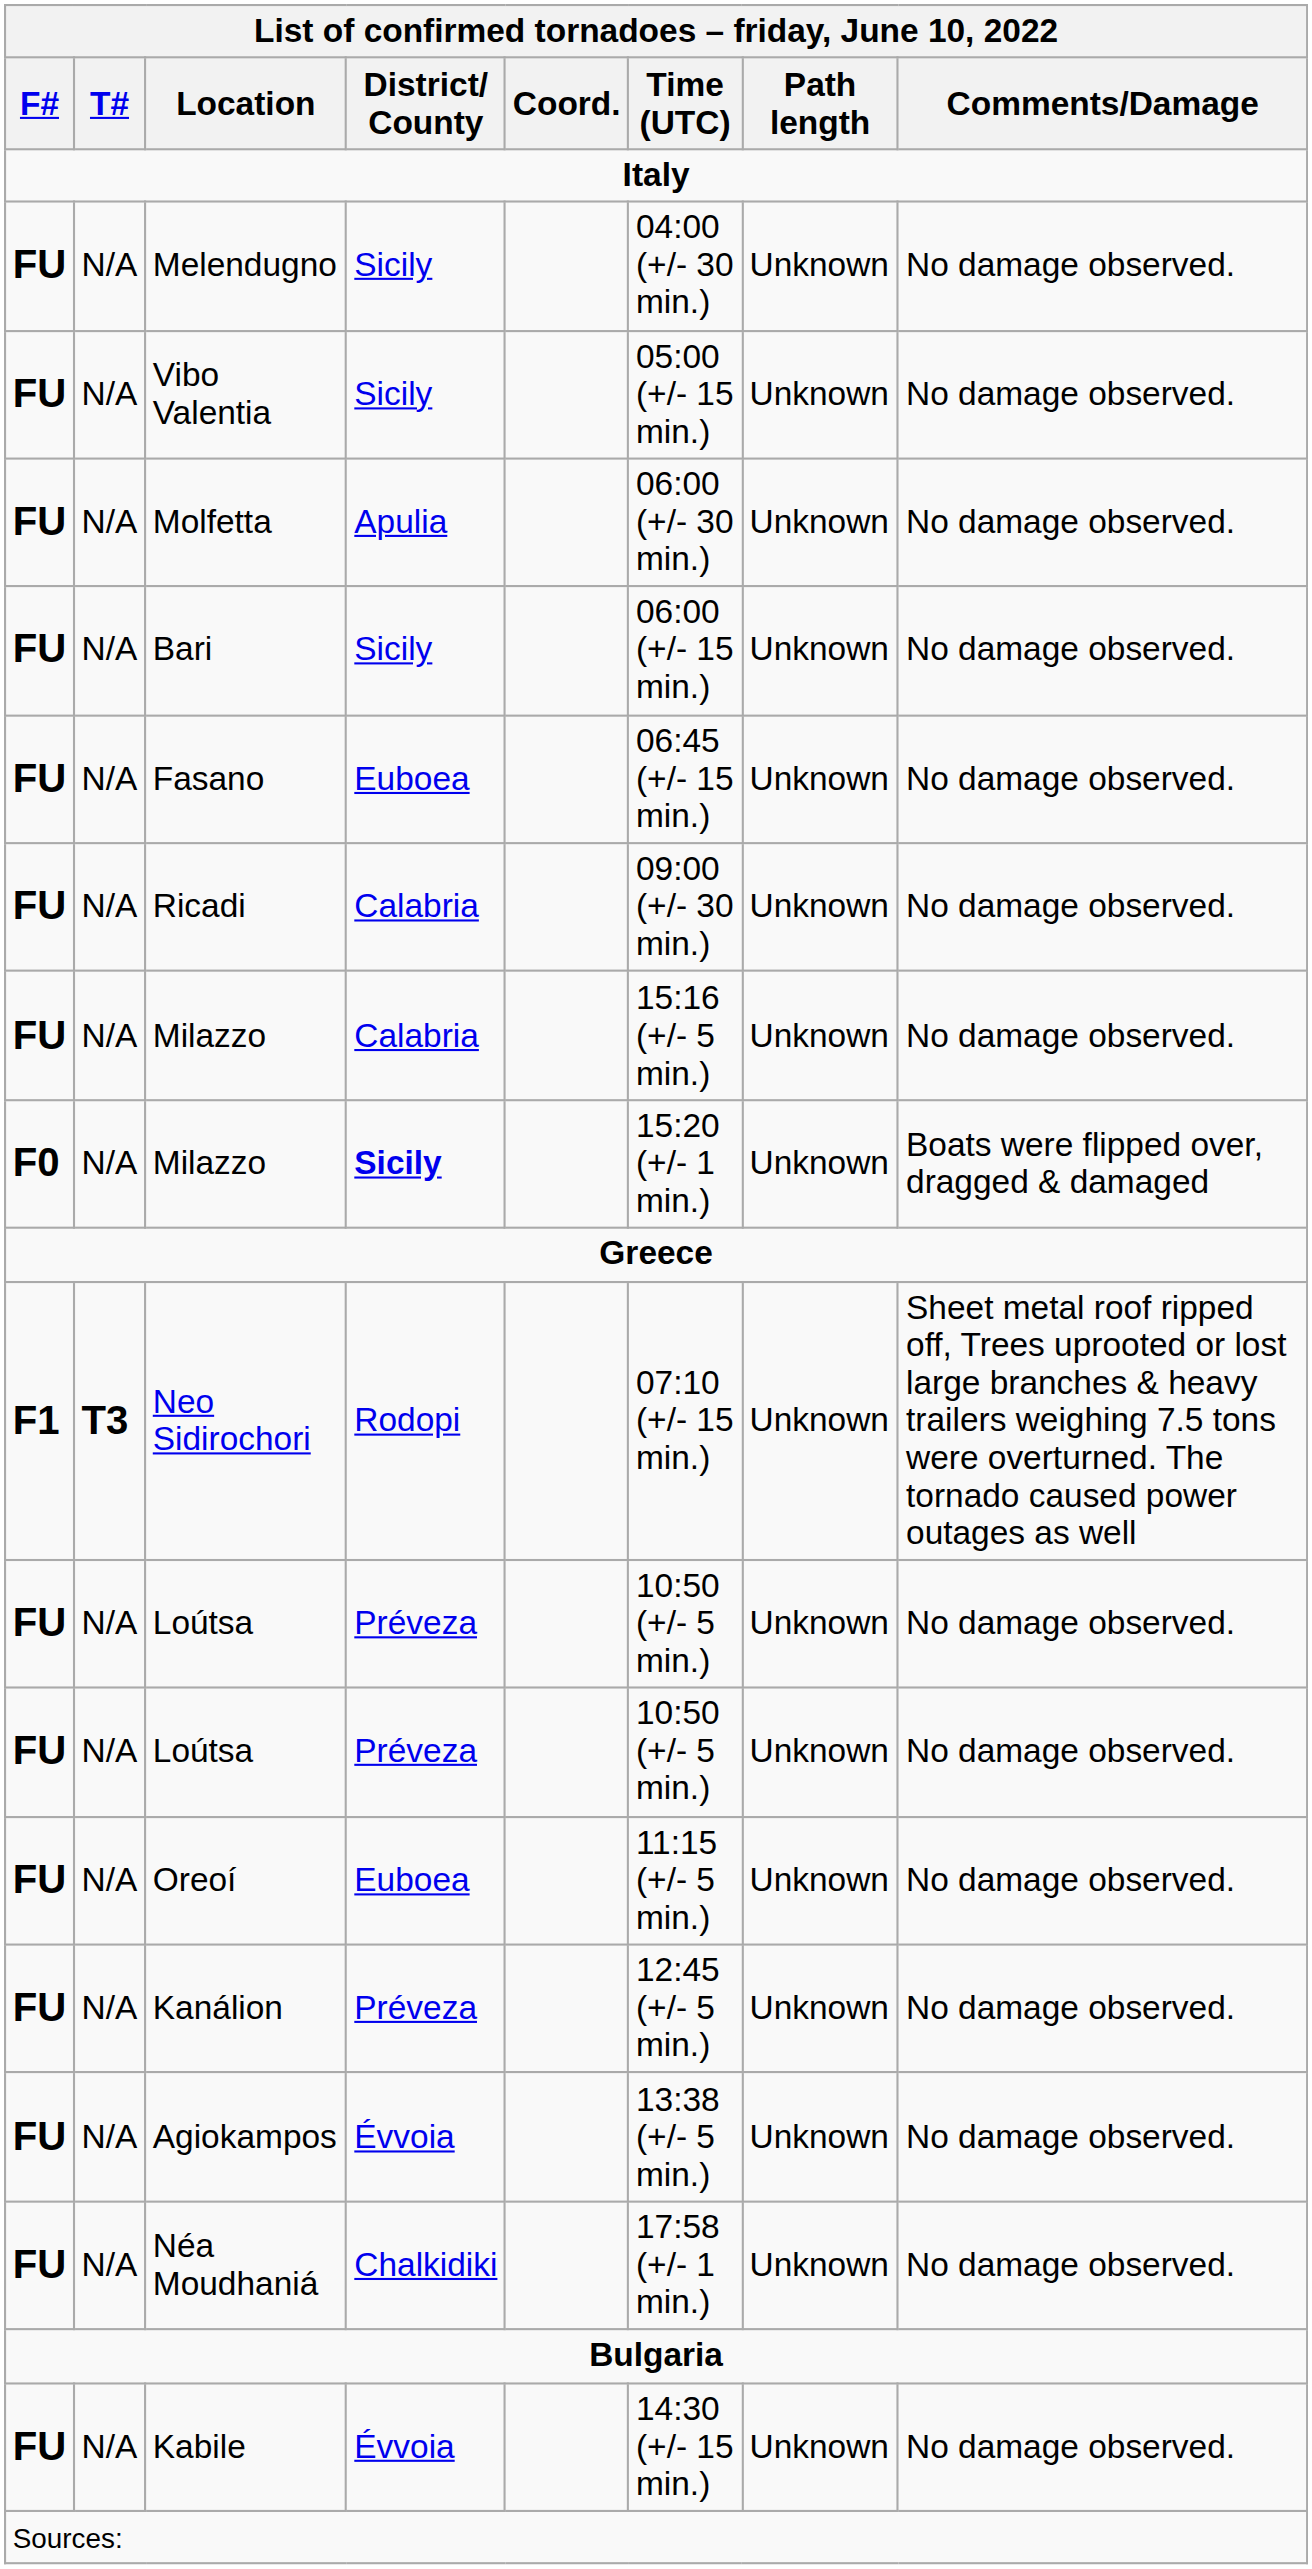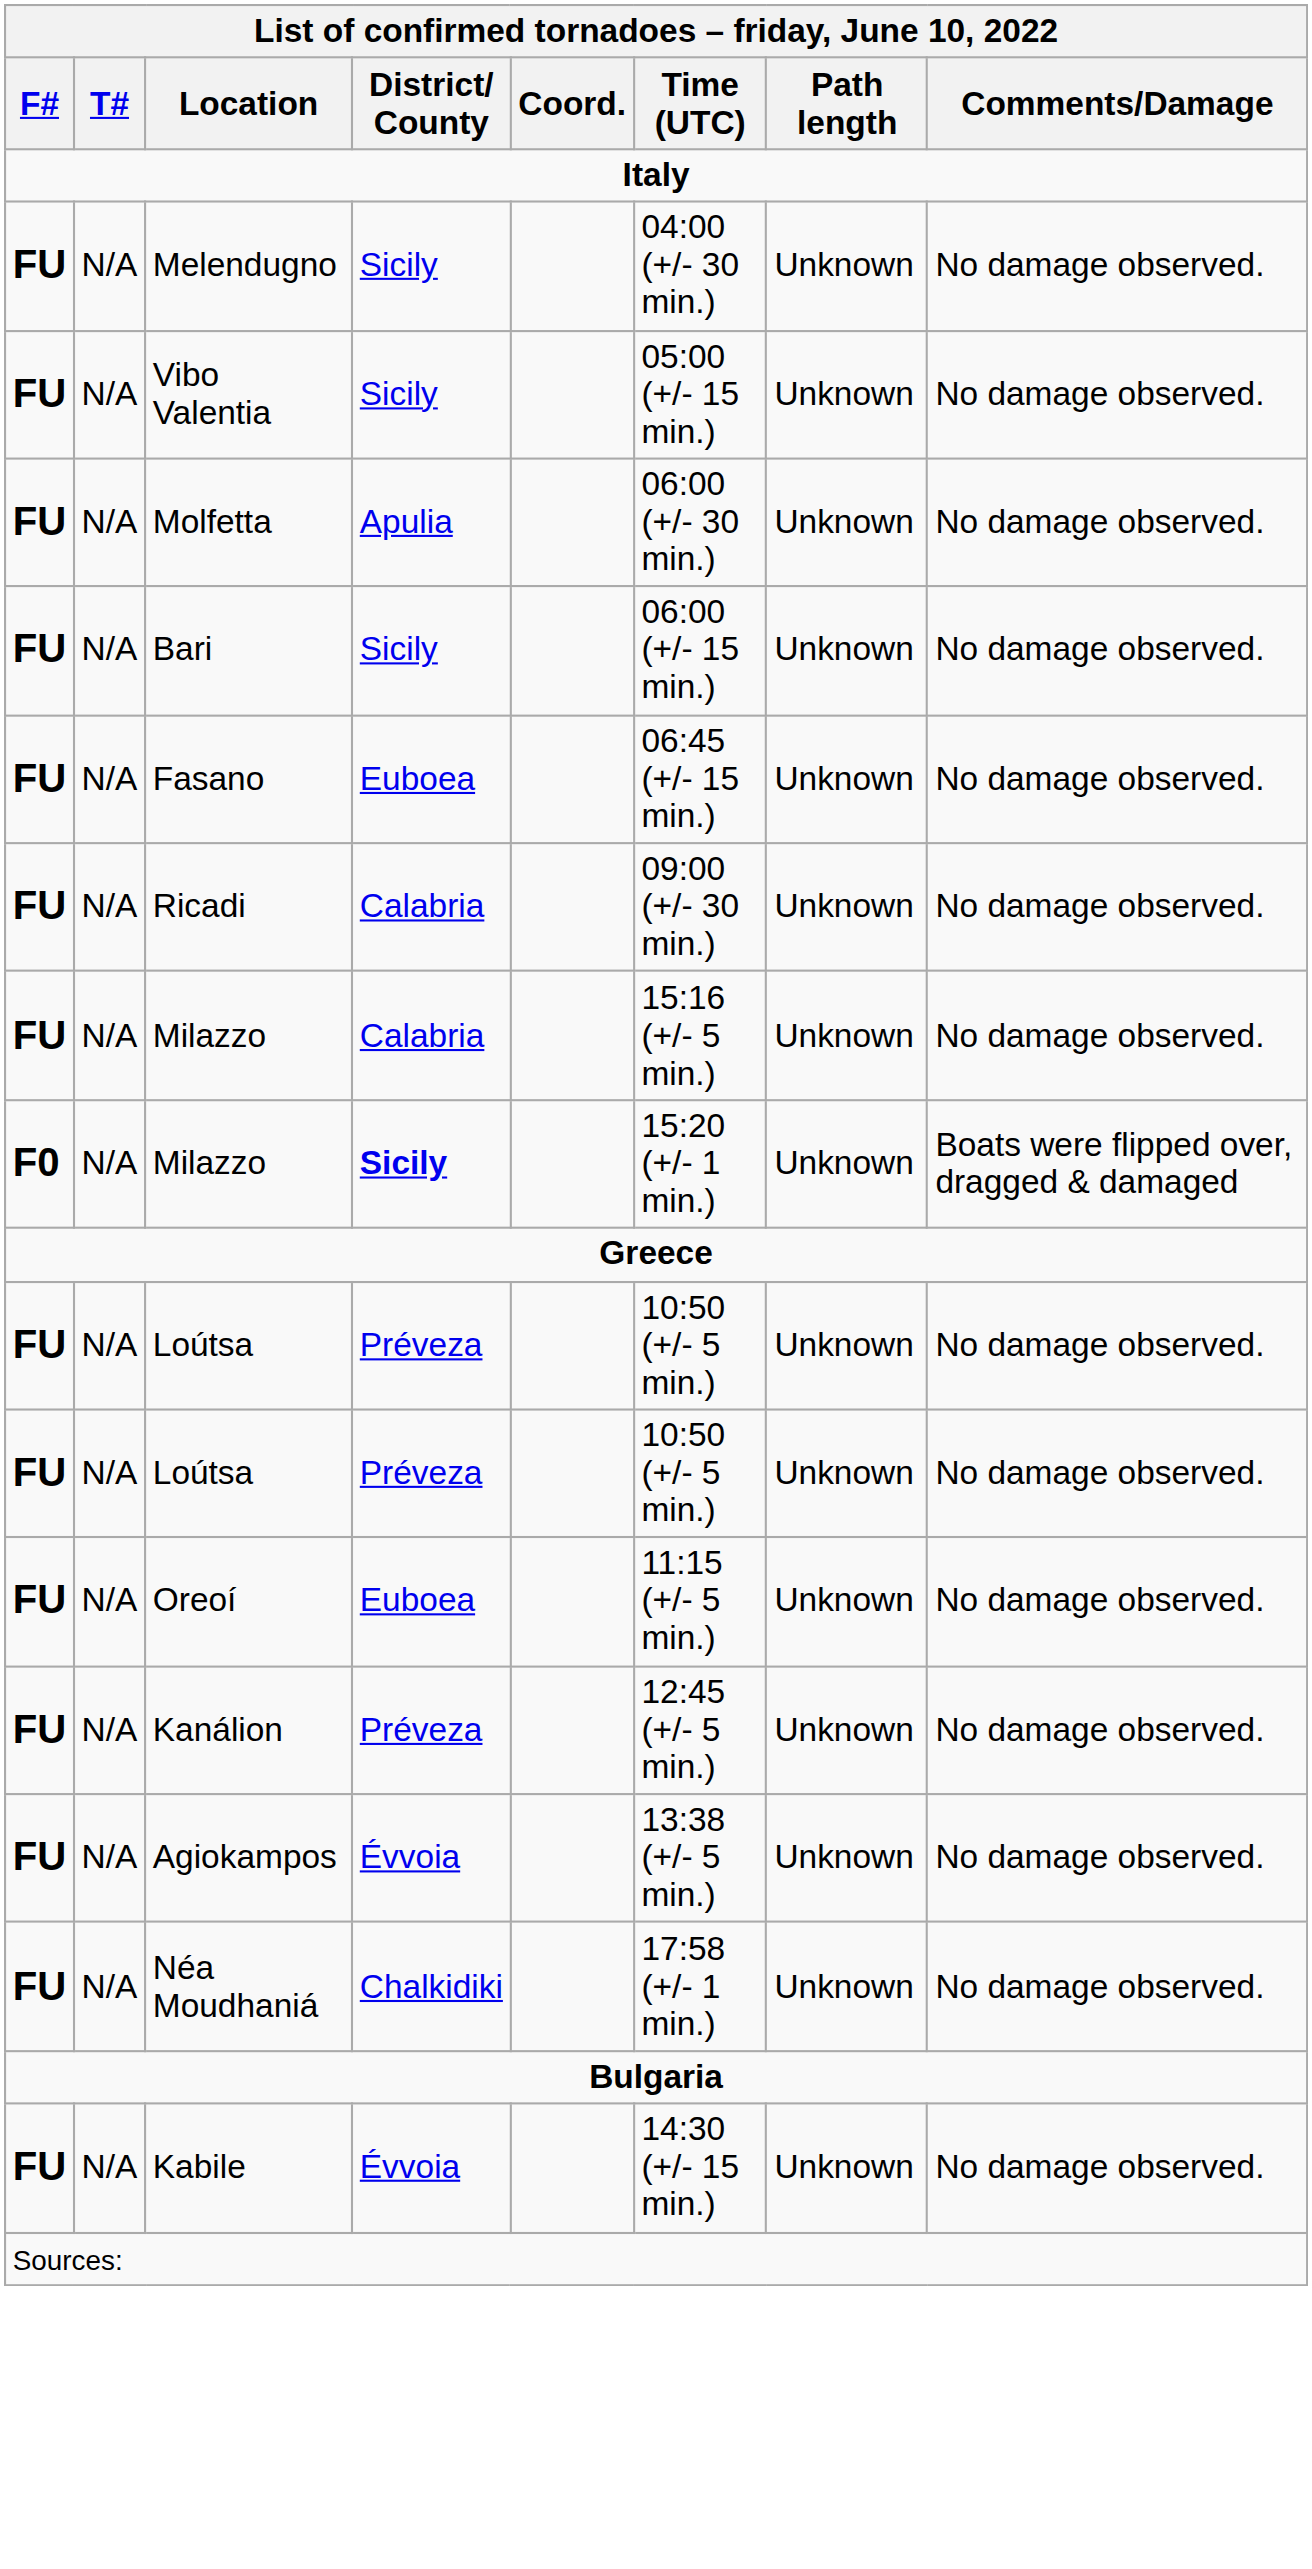- row: F1 | T3 | Neo Sidirochori | Rodopi | 07:10 (+/- 15 min.) | Unknown | Sheet metal roof ripped off, Trees uprooted or lost large branches & heavy trailers weighing 7.5 tons were overturned. The tornado caused power outages as well
